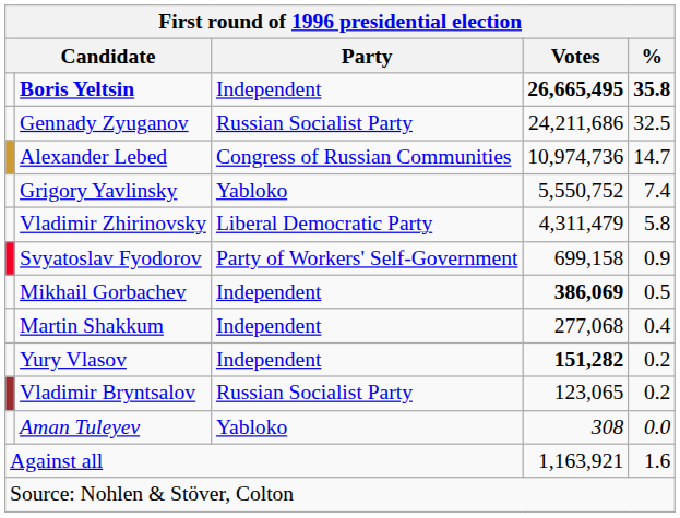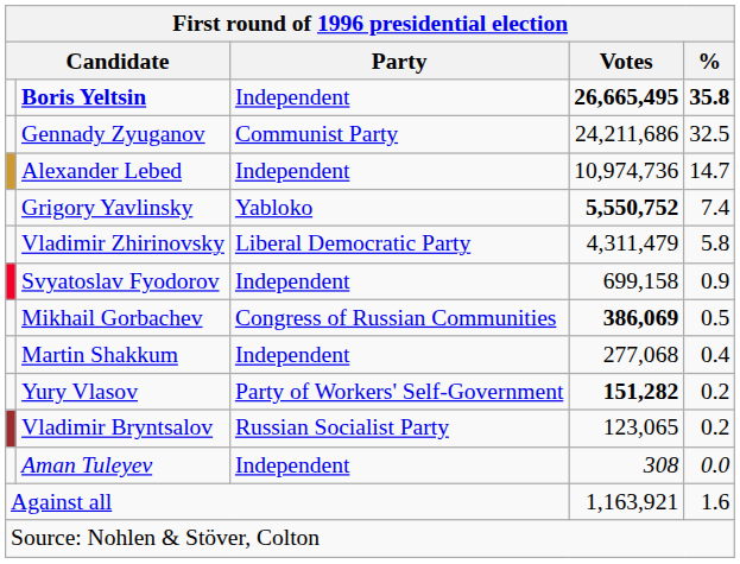Gennady Zyuganov | First round of 1996 presidential election / Party: Russian Socialist Party -> Communist Party
Alexander Lebed | First round of 1996 presidential election / Party: Congress of Russian Communities -> Independent
Grigory Yavlinsky | First round of 1996 presidential election / Votes: normal -> bold
Svyatoslav Fyodorov | First round of 1996 presidential election / Party: Party of Workers' Self-Government -> Independent
Mikhail Gorbachev | First round of 1996 presidential election / Party: Independent -> Congress of Russian Communities
Yury Vlasov | First round of 1996 presidential election / Party: Independent -> Party of Workers' Self-Government
Aman Tuleyev | First round of 1996 presidential election / Party: Yabloko -> Independent
